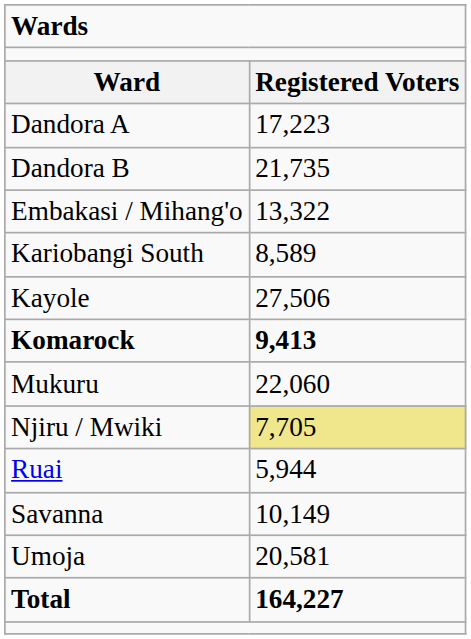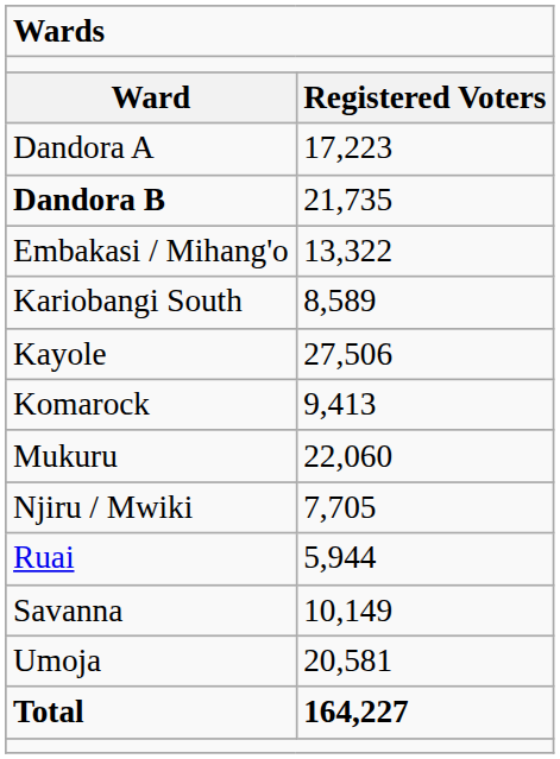row 5 | column 1: normal -> bold
row 9 | column 1: bold -> normal
row 9 | column 2: bold -> normal
row 11 | column 2: khaki background -> no background
